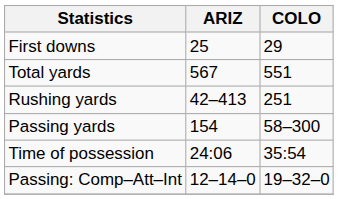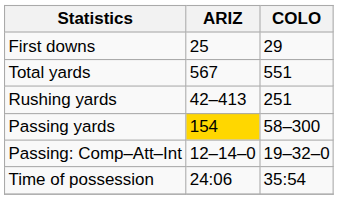Passing yards | ARIZ: no background -> gold background
rows swapped: Passing: Comp–Att–Int <-> Time of possession
